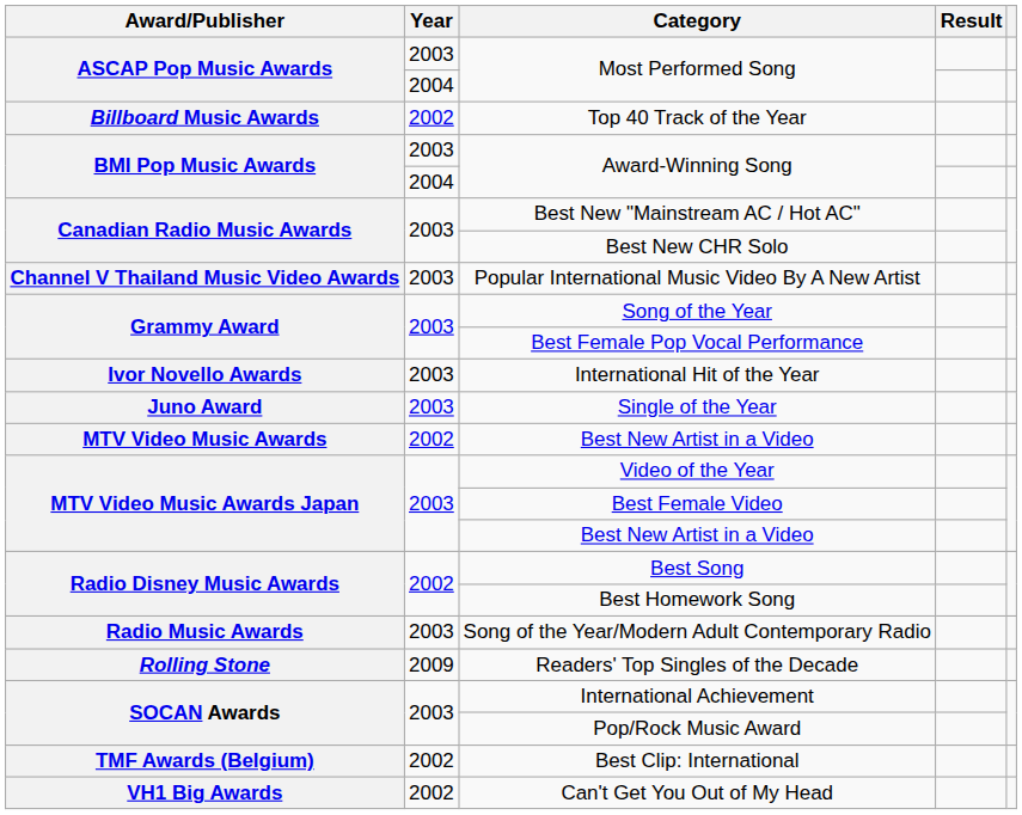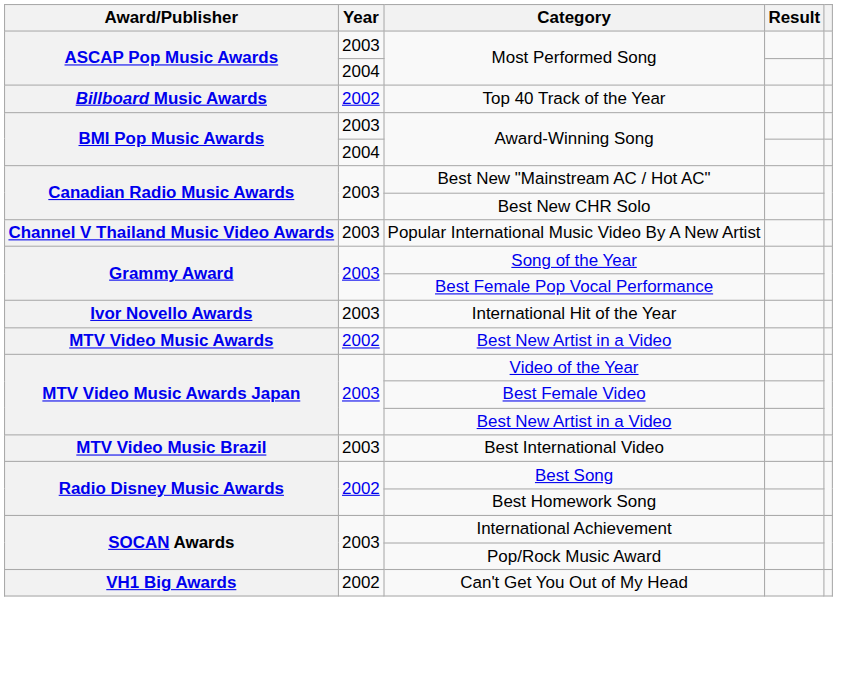- row: Juno Award | 2003 | Single of the Year
+ row: MTV Video Music Brazil | 2003 | Best International Video
- row: Radio Music Awards | 2003 | Song of the Year/Modern Adult Contemporary Radio
- row: Rolling Stone | 2009 | Readers' Top Singles of the Decade
- row: TMF Awards (Belgium) | 2002 | Best Clip: International
